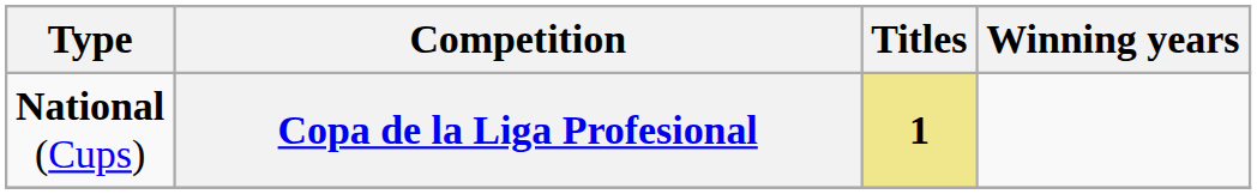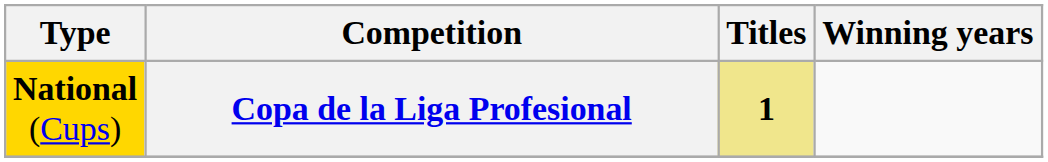Copa de la Liga Profesional | Type: no background -> gold background
